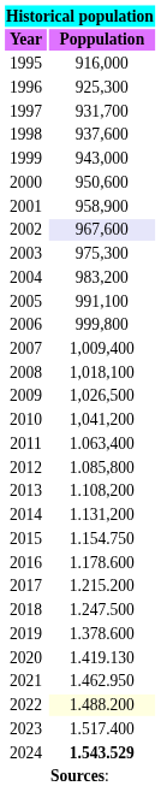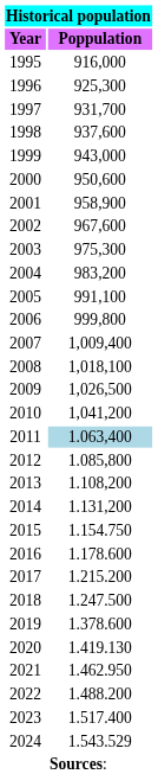2002 | column 2: lavender background -> no background
2011 | column 2: no background -> lightblue background
2022 | column 2: lightyellow background -> no background
2024 | column 2: bold -> normal
